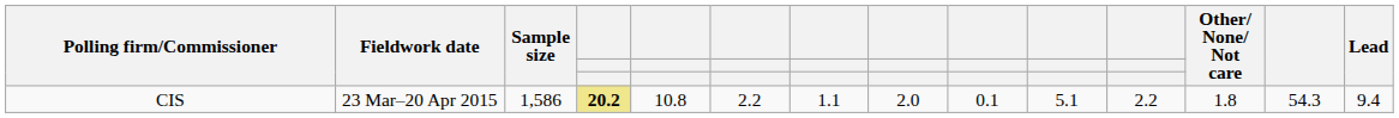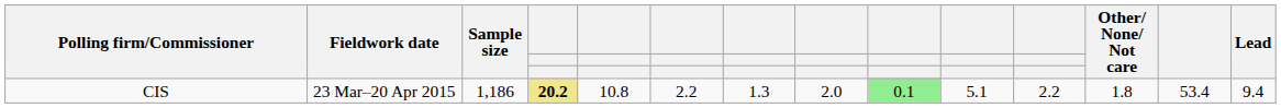CIS | Sample size: 1,586 -> 1,186
CIS | column 7: 1.1 -> 1.3
CIS | column 9: no background -> lightgreen background
CIS | column 13: 54.3 -> 53.4
